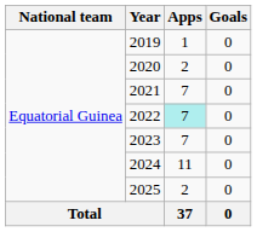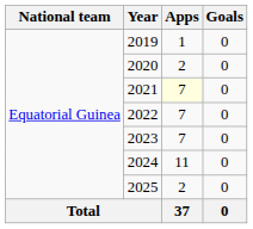2021 | Apps: no background -> lightyellow background
2022 | Apps: paleturquoise background -> no background
